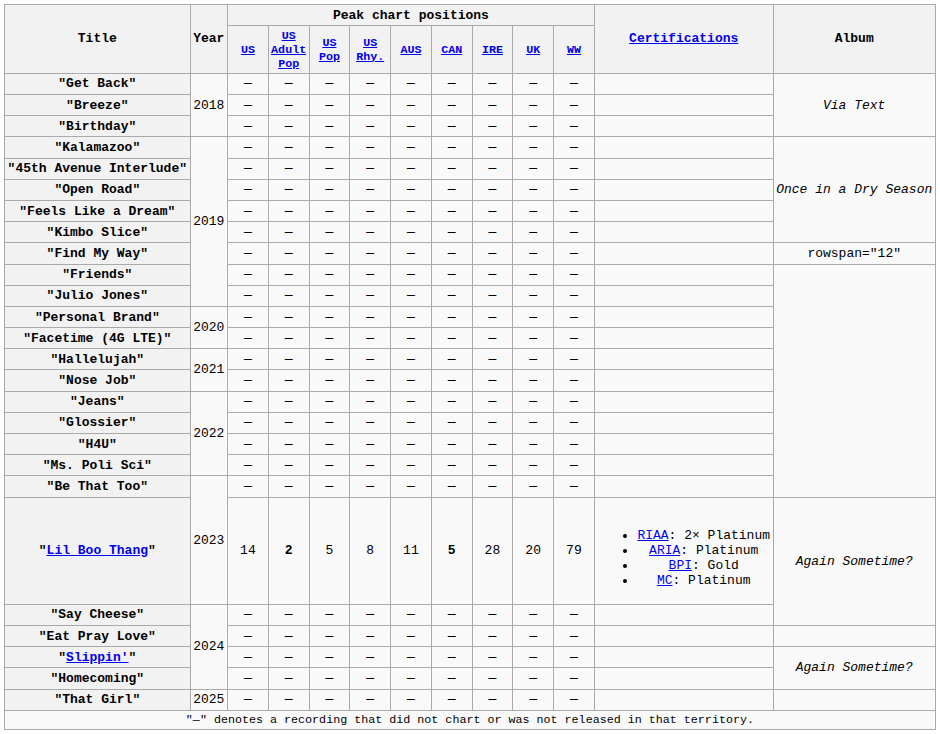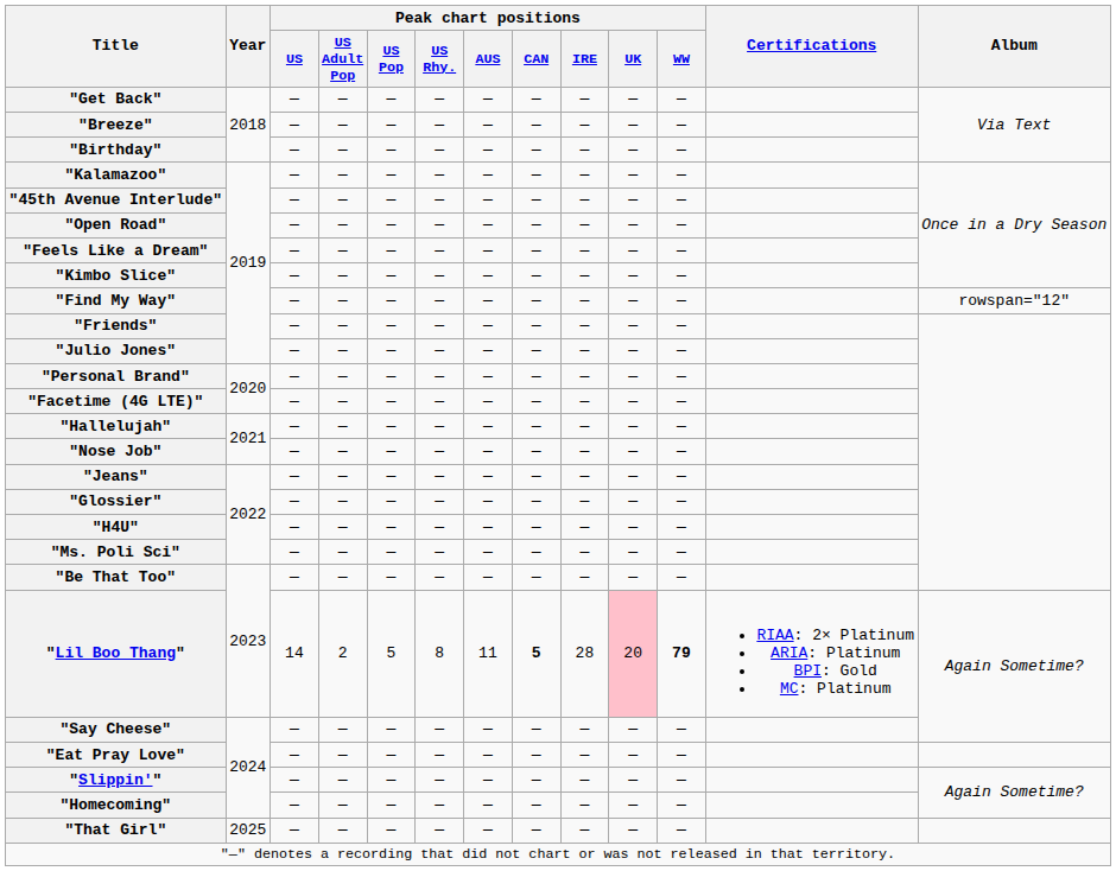"Lil Boo Thang" | Peak chart positions / US Adult Pop: bold -> normal
"Lil Boo Thang" | Peak chart positions / UK: no background -> pink background
"Lil Boo Thang" | Peak chart positions / WW: normal -> bold
